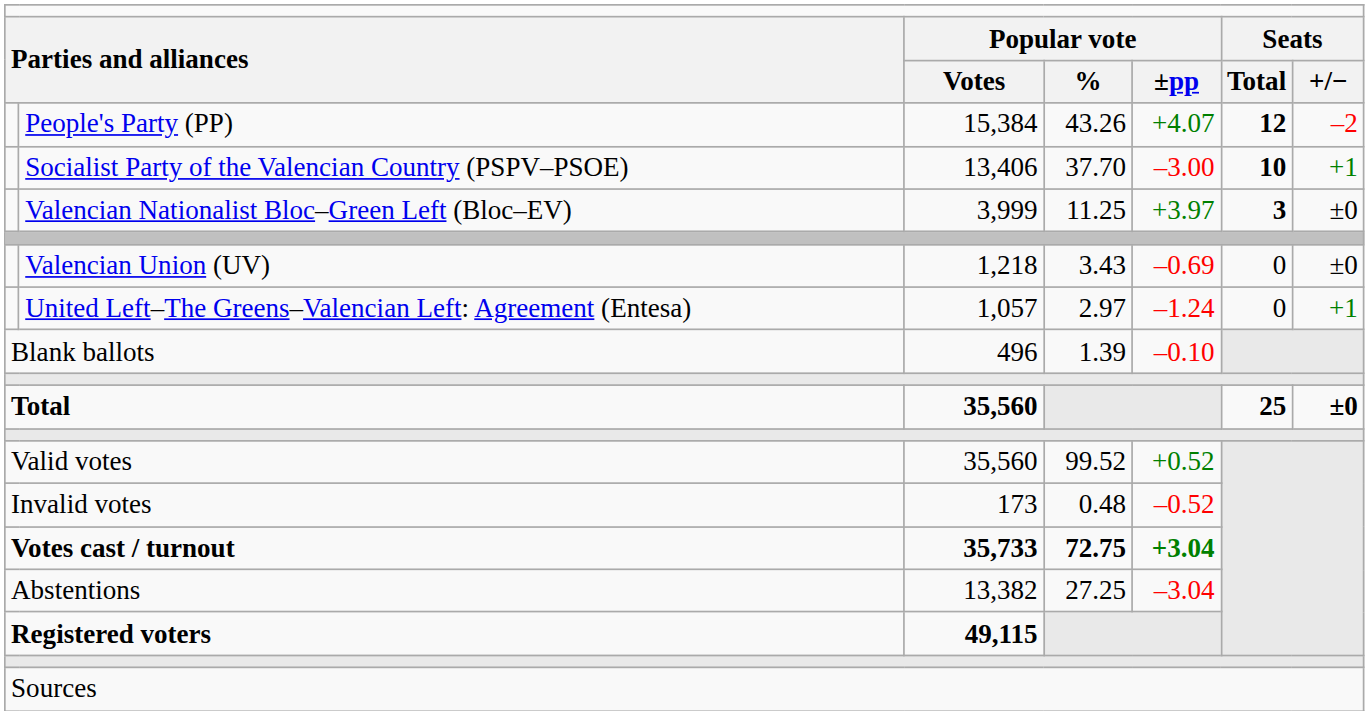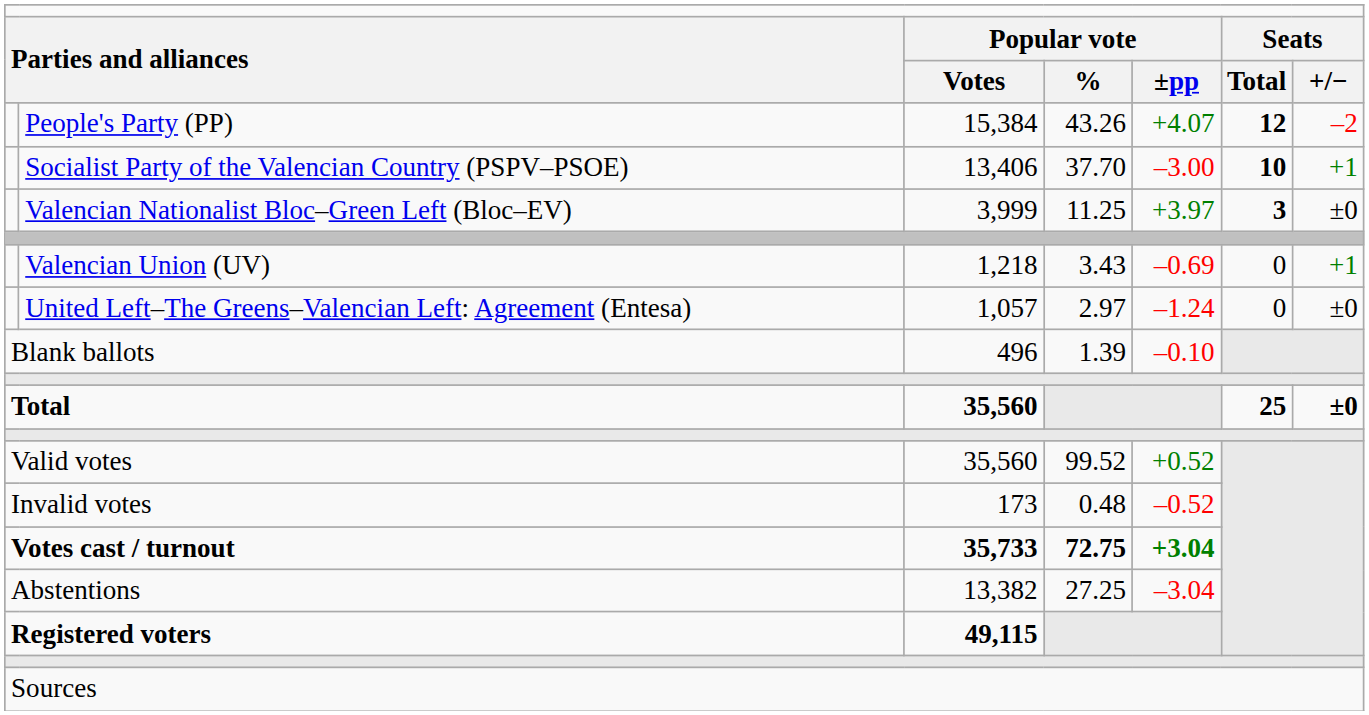Valencian Union (UV) | column 7: ±0 -> +1
United Left–The Greens–Valencian Left: Agreement (Entesa) | column 7: +1 -> ±0
